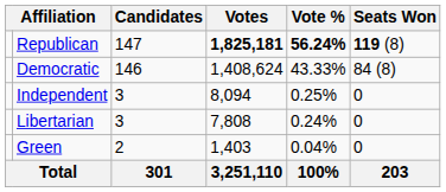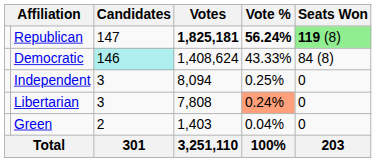Republican | Seats Won: no background -> lightgreen background
Democratic | Candidates: no background -> paleturquoise background
Libertarian | Vote %: no background -> lightsalmon background
